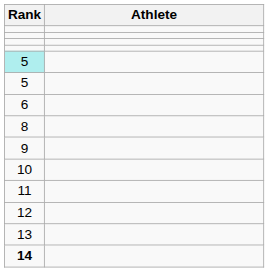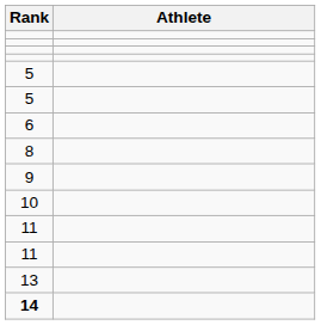row 6 | Rank: paleturquoise background -> no background
row 13 | Rank: 12 -> 11
